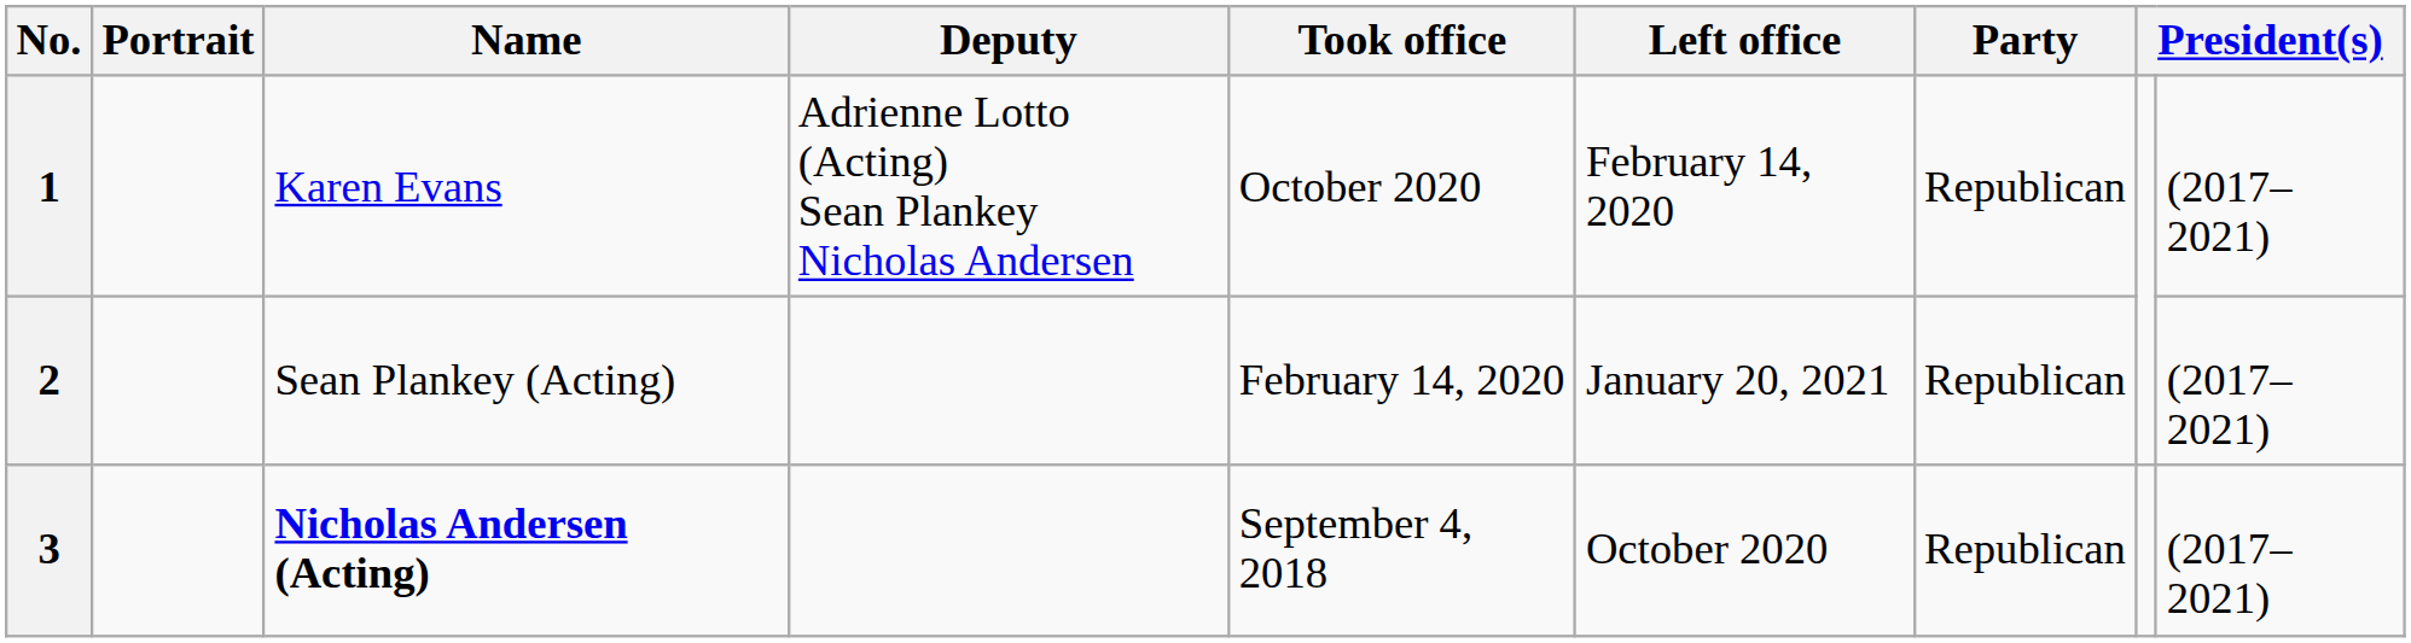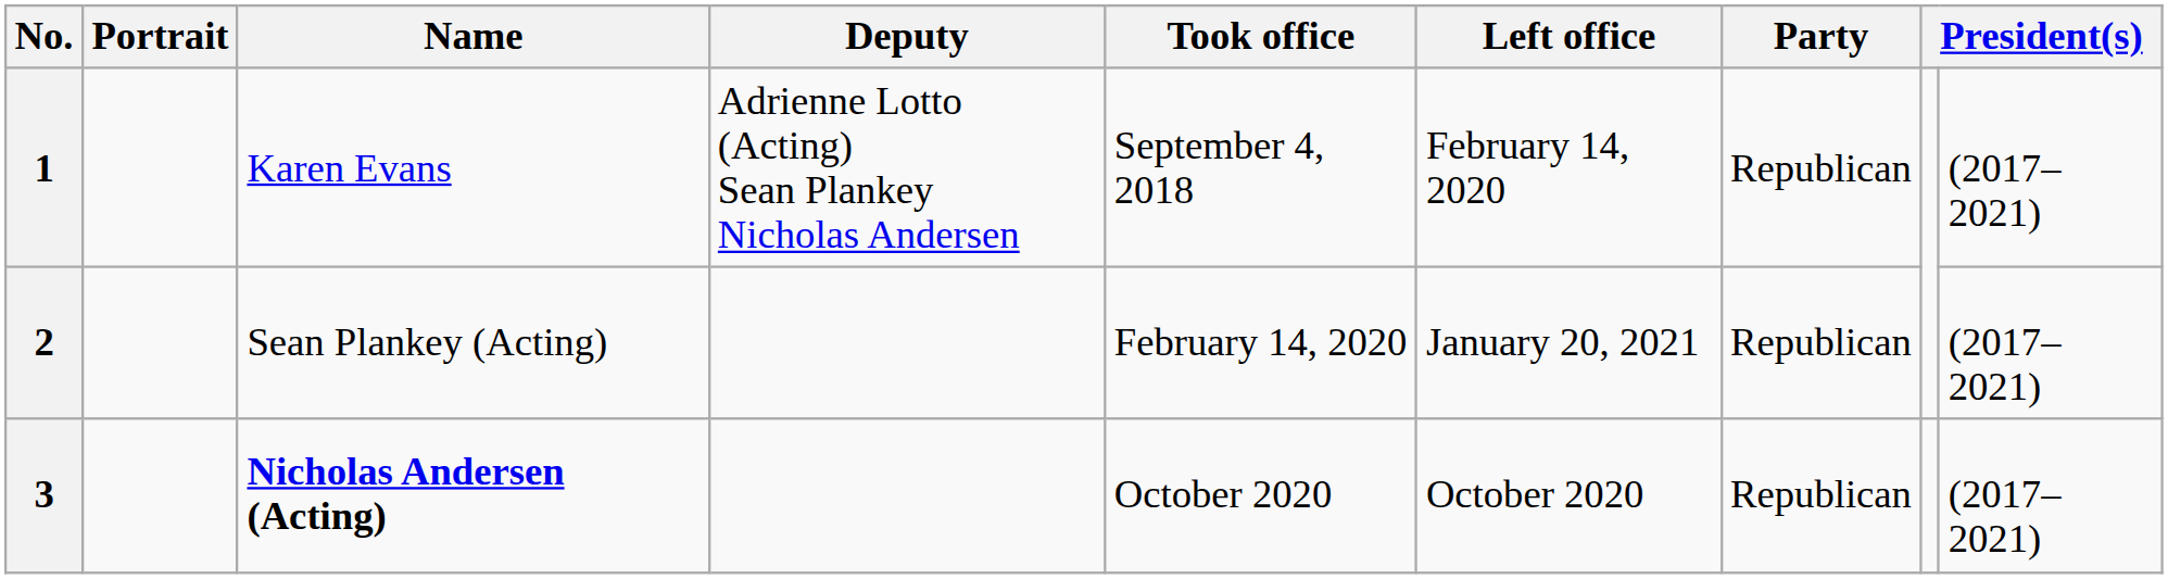1 | Took office: October 2020 -> September 4, 2018
3 | Took office: September 4, 2018 -> October 2020
